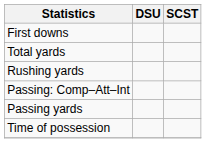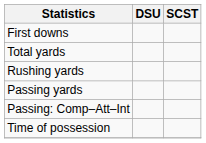rows swapped: Passing yards <-> Passing: Comp–Att–Int
